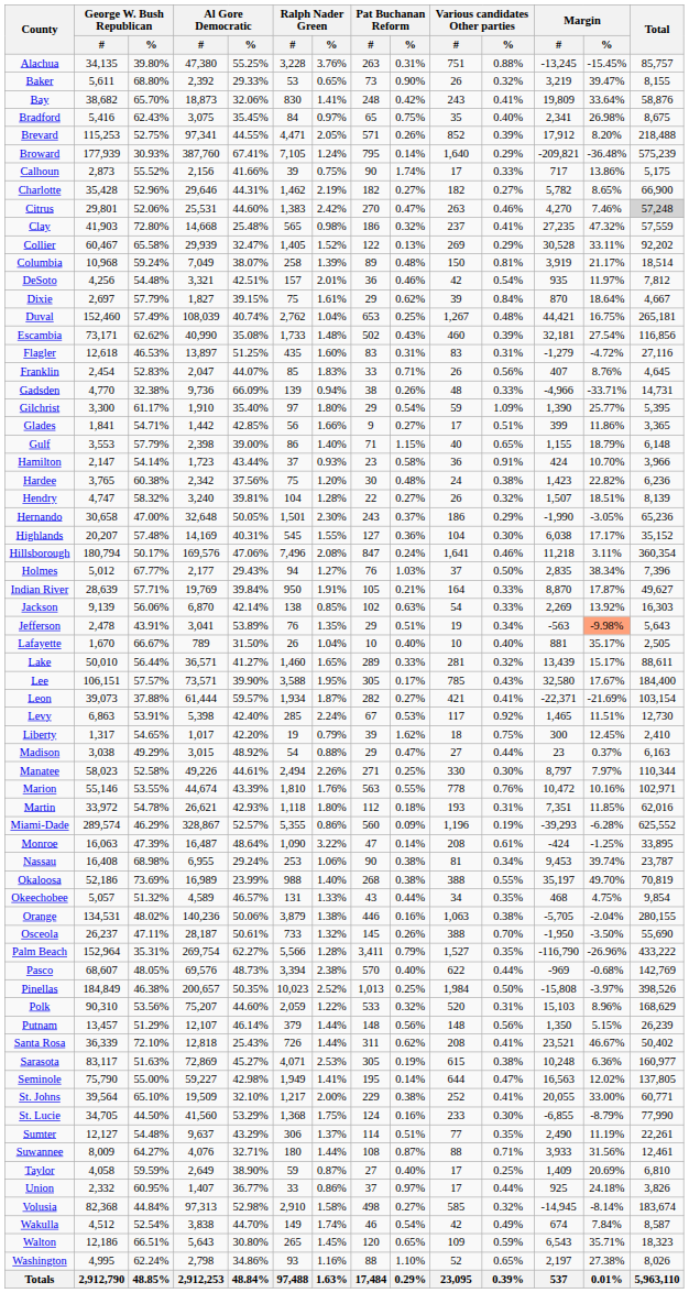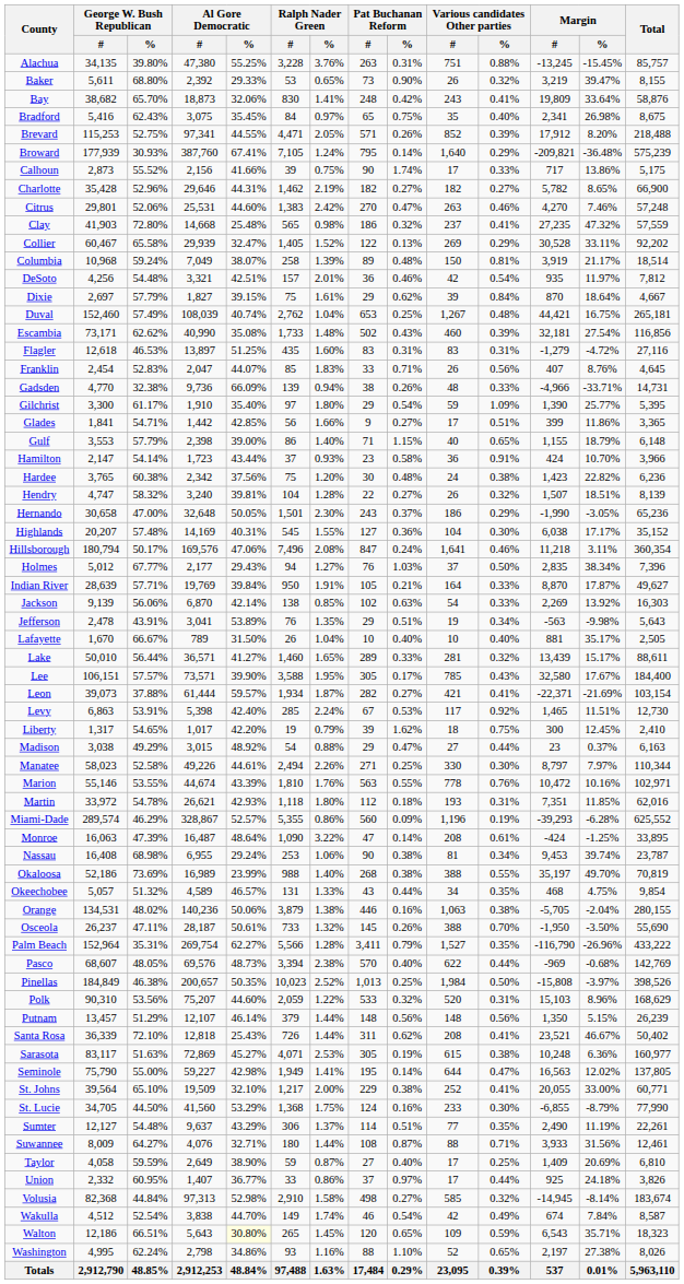Citrus | Total: lightgrey background -> no background
Jefferson | Margin / %: lightsalmon background -> no background
Walton | Al Gore Democratic / %: no background -> lightyellow background
